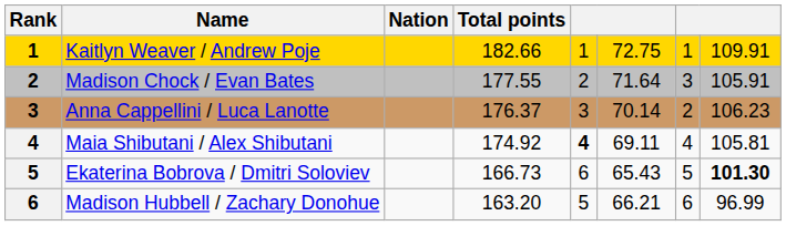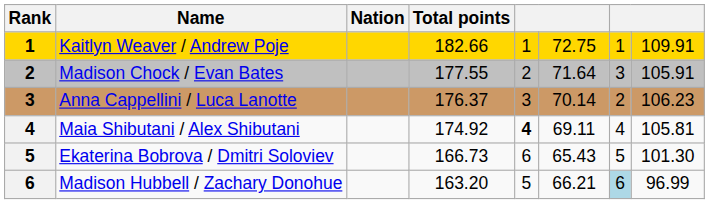Ekaterina Bobrova / Dmitri Soloviev | column 8: bold -> normal
Madison Hubbell / Zachary Donohue | column 7: no background -> lightblue background
